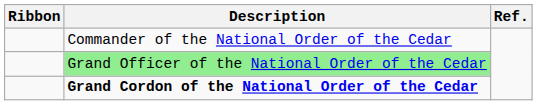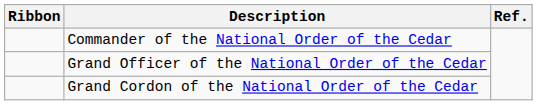Grand Officer of the National Order of the Cedar | Description: lightgreen background -> no background
Grand Cordon of the National Order of the Cedar | Description: bold -> normal
